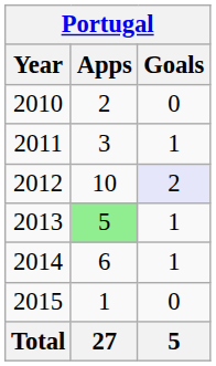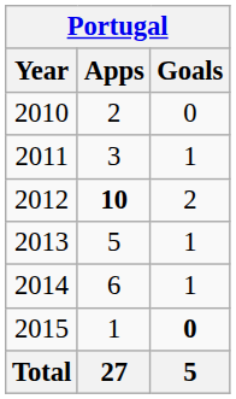2012 | Apps: normal -> bold
2012 | Goals: lavender background -> no background
2013 | Apps: lightgreen background -> no background
2015 | Goals: normal -> bold
